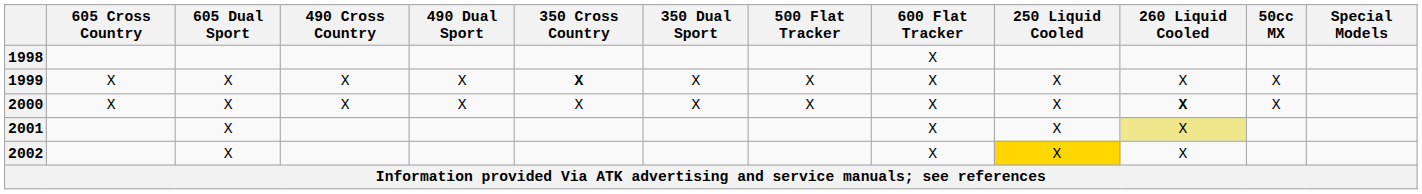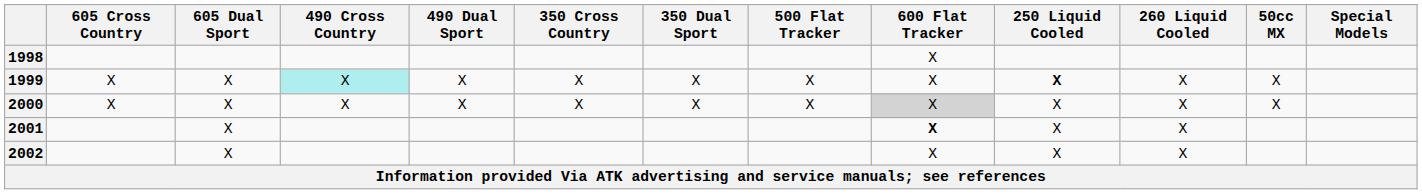1999 | 490 Cross Country: no background -> paleturquoise background
1999 | 350 Cross Country: bold -> normal
1999 | 250 Liquid Cooled: normal -> bold
2000 | 600 Flat Tracker: no background -> lightgrey background
2000 | 260 Liquid Cooled: bold -> normal
2001 | 600 Flat Tracker: normal -> bold
2001 | 260 Liquid Cooled: khaki background -> no background
2002 | 250 Liquid Cooled: gold background -> no background
